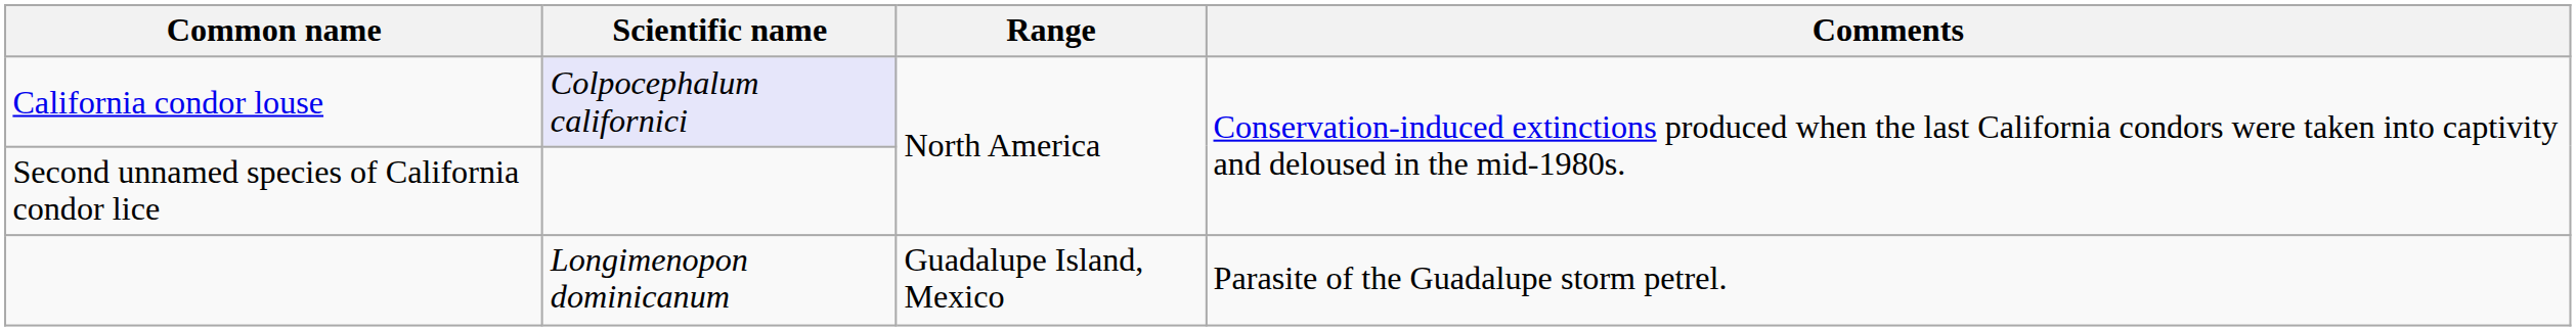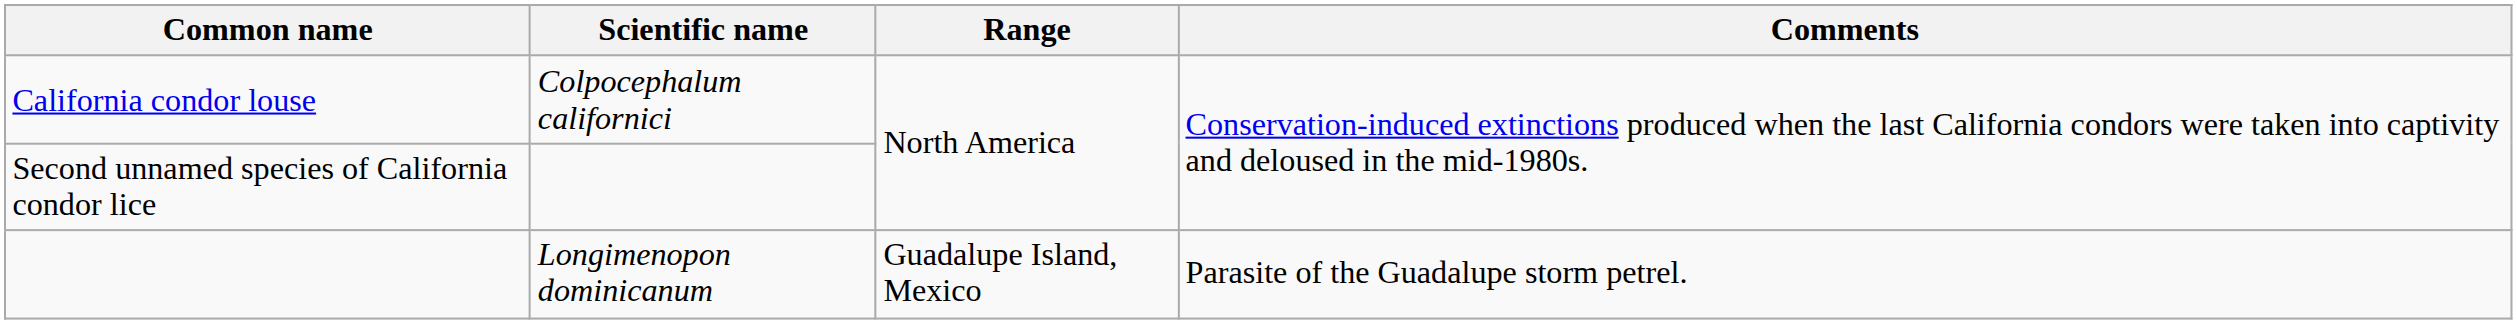California condor louse | Scientific name: lavender background -> no background
